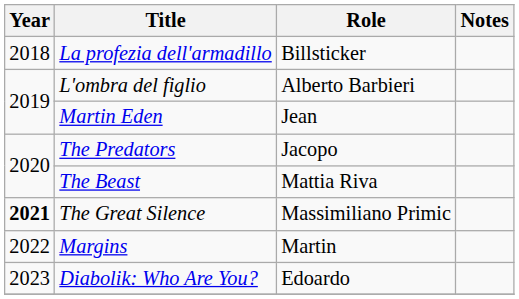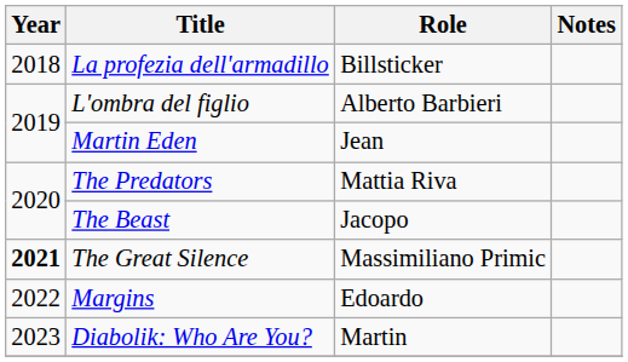The Predators | Role: Jacopo -> Mattia Riva
The Beast | Role: Mattia Riva -> Jacopo
Margins | Role: Martin -> Edoardo
Diabolik: Who Are You? | Role: Edoardo -> Martin
